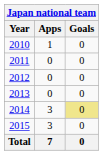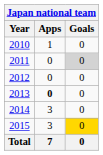2011 | Goals: no background -> lightgrey background
2013 | Apps: normal -> bold
2014 | Goals: khaki background -> no background
2015 | Goals: no background -> gold background
